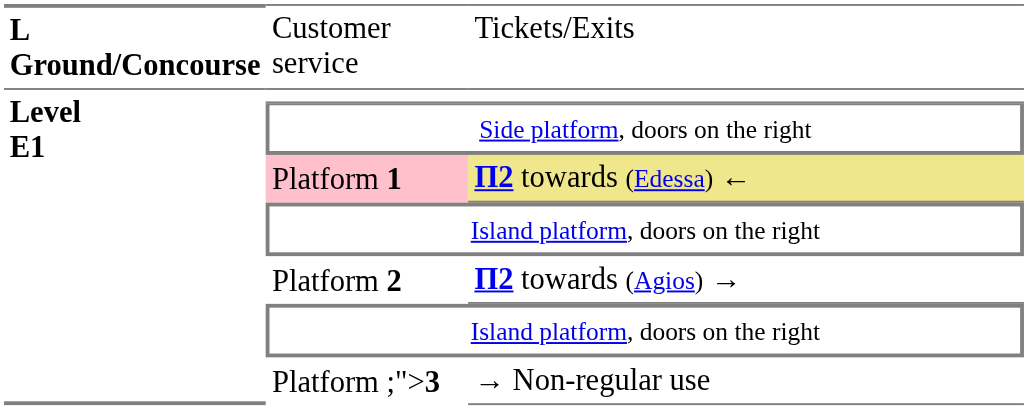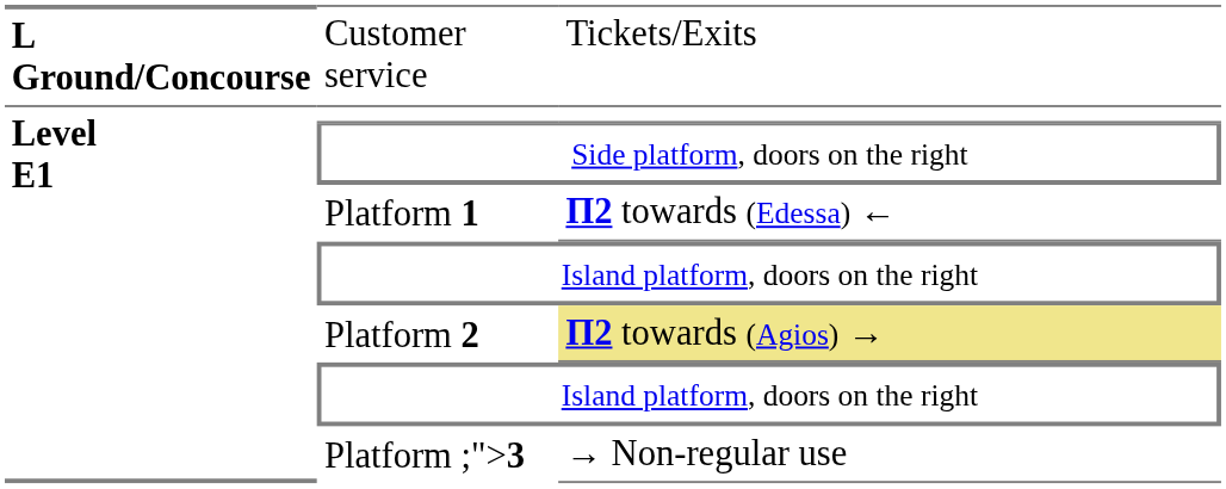Platform 1 | column 2: pink background -> no background
Platform 1 | column 3: khaki background -> no background
Platform 2 | column 3: no background -> khaki background
